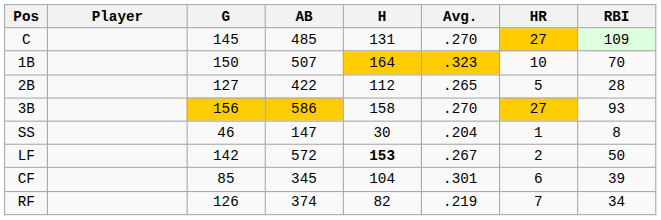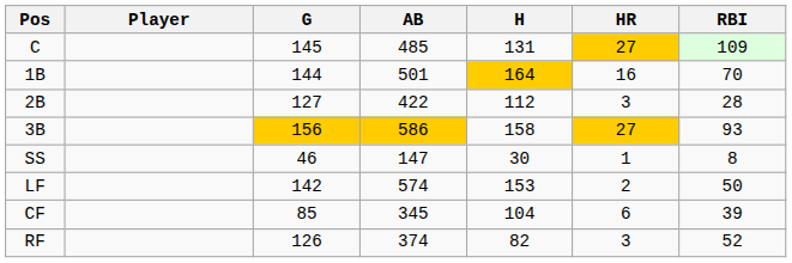- column: Avg. | .270 | .323 | .265 | .270 | .204 | .267 | .301 | .219
1B | G: 150 -> 144
1B | AB: 507 -> 501
1B | HR: 10 -> 16
2B | HR: 5 -> 3
LF | AB: 572 -> 574
LF | H: bold -> normal
RF | HR: 7 -> 3
RF | RBI: 34 -> 52
